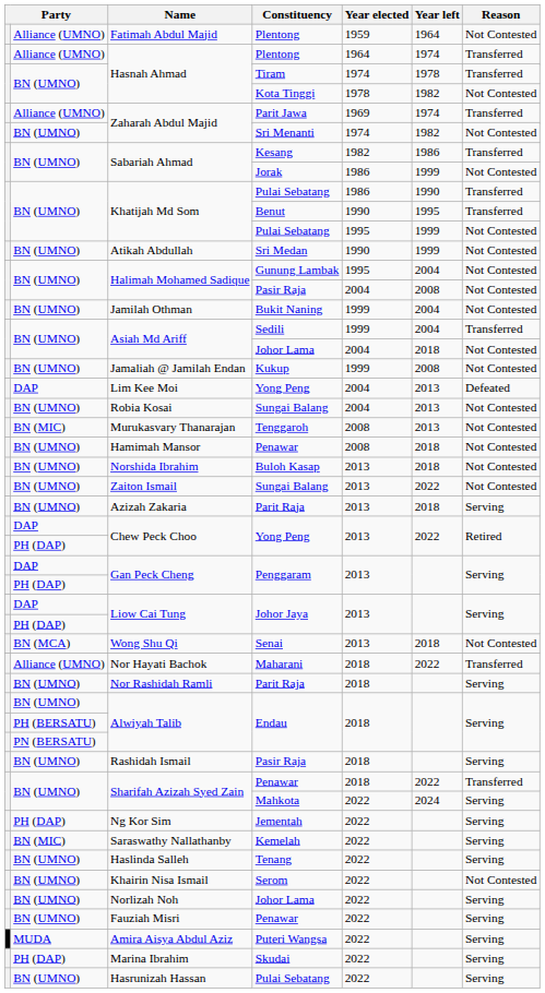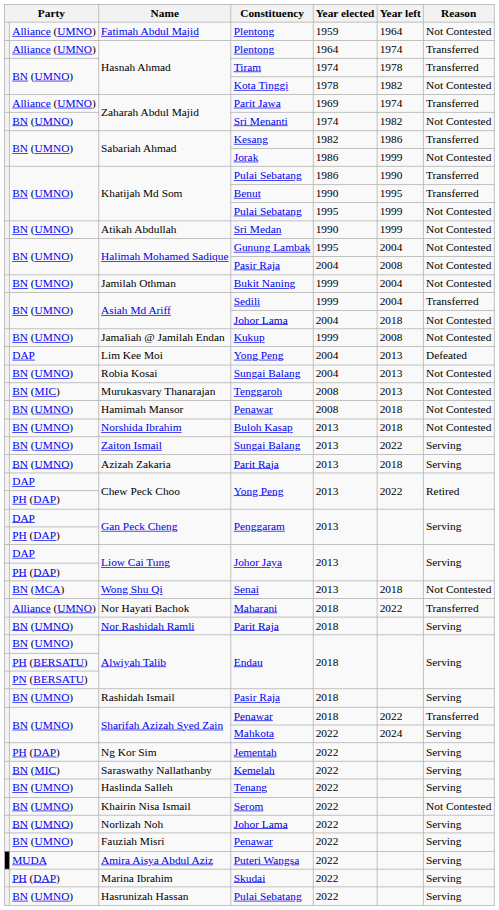Zaiton Ismail | Reason: Not Contested -> Serving
